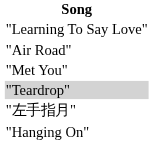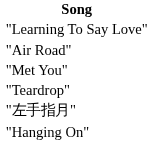row 5 | column 1: lightgrey background -> no background
